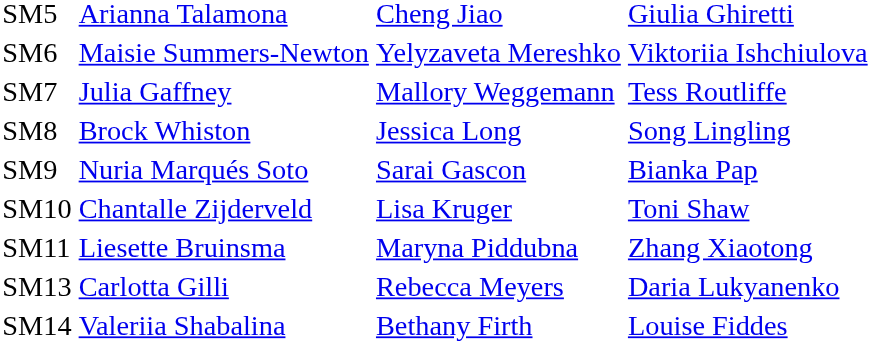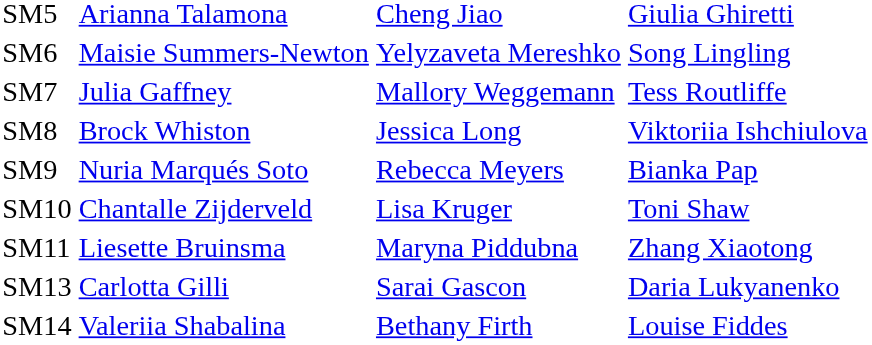SM6 | column 4: Viktoriia Ishchiulova -> Song Lingling
SM8 | column 4: Song Lingling -> Viktoriia Ishchiulova
SM9 | column 3: Sarai Gascon -> Rebecca Meyers
SM13 | column 3: Rebecca Meyers -> Sarai Gascon
